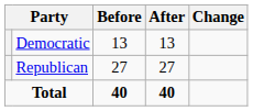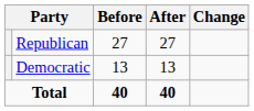rows swapped: Republican <-> Democratic
